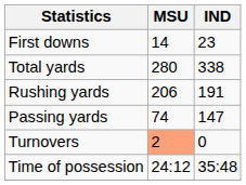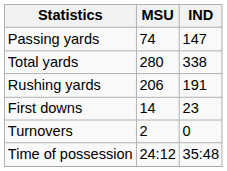rows swapped: First downs <-> Passing yards
Turnovers | MSU: lightsalmon background -> no background
